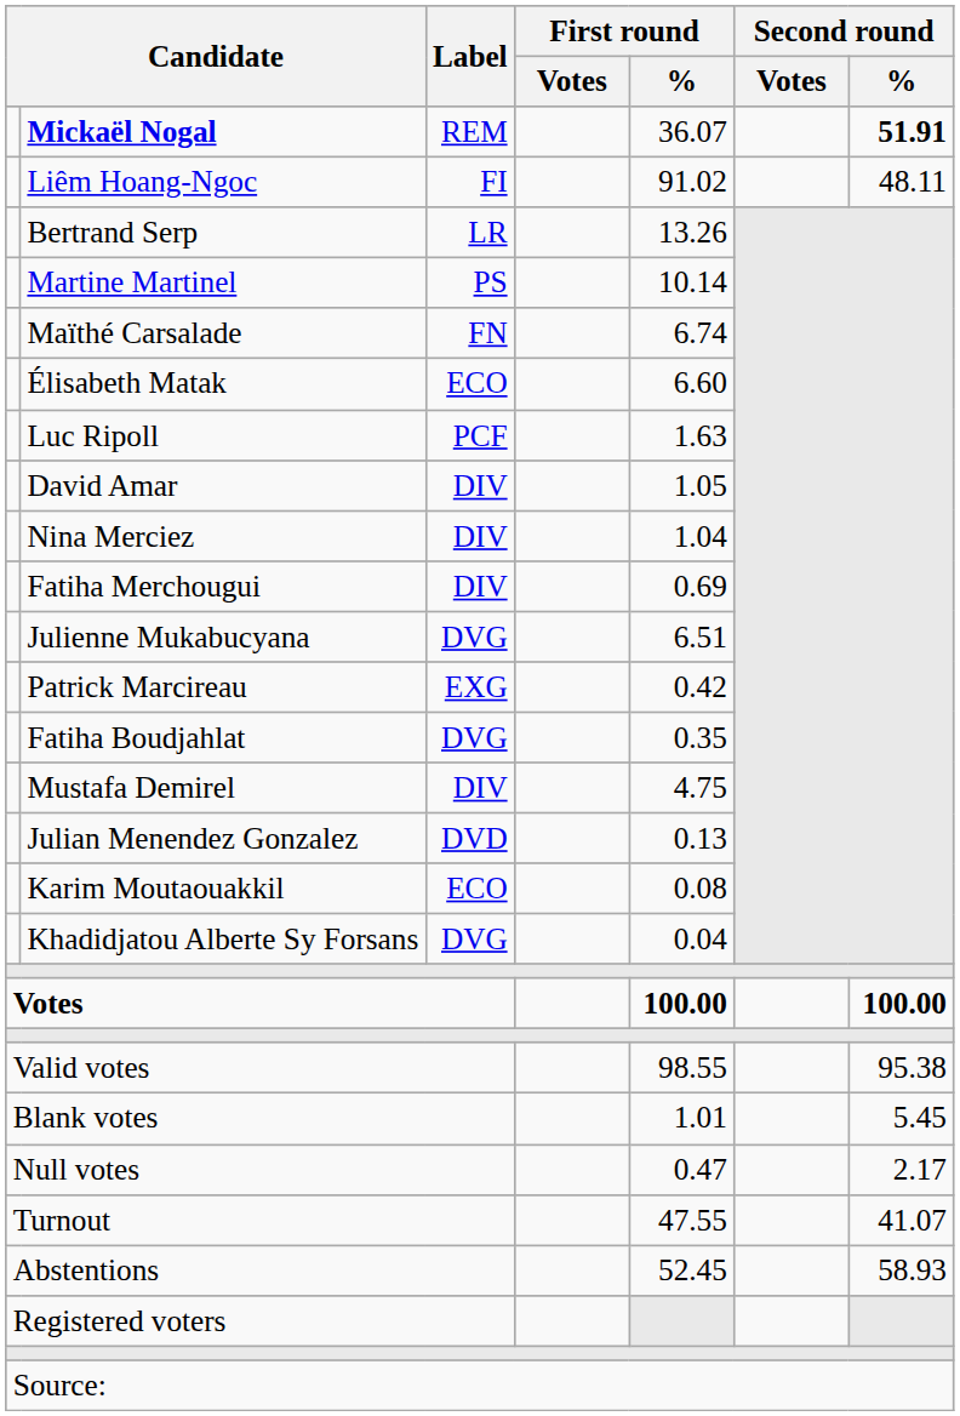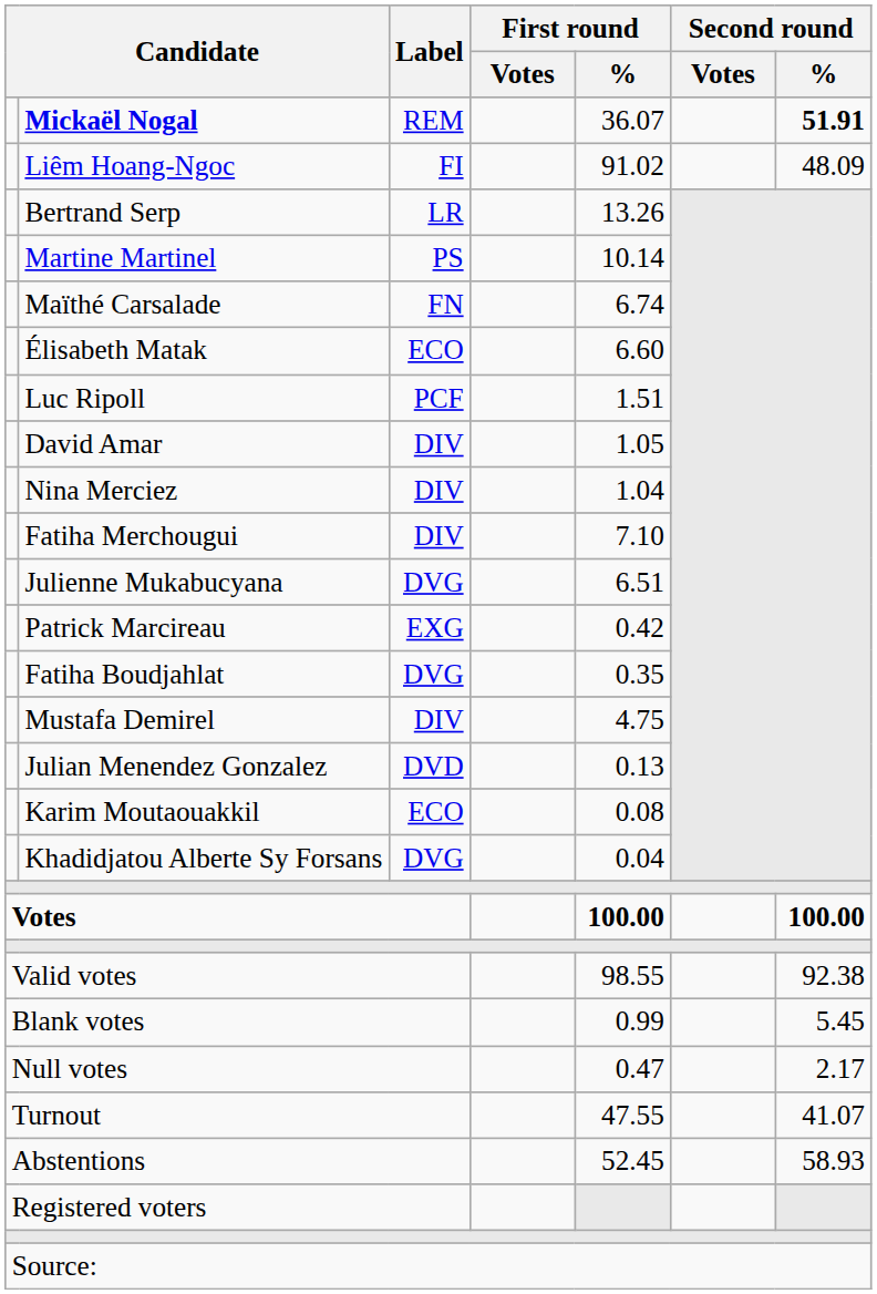Liêm Hoang-Ngoc | Second round / %: 48.11 -> 48.09
Luc Ripoll | First round / %: 1.63 -> 1.51
Fatiha Merchougui | First round / %: 0.69 -> 7.10
Valid votes | Second round / %: 95.38 -> 92.38
Blank votes | First round / %: 1.01 -> 0.99
